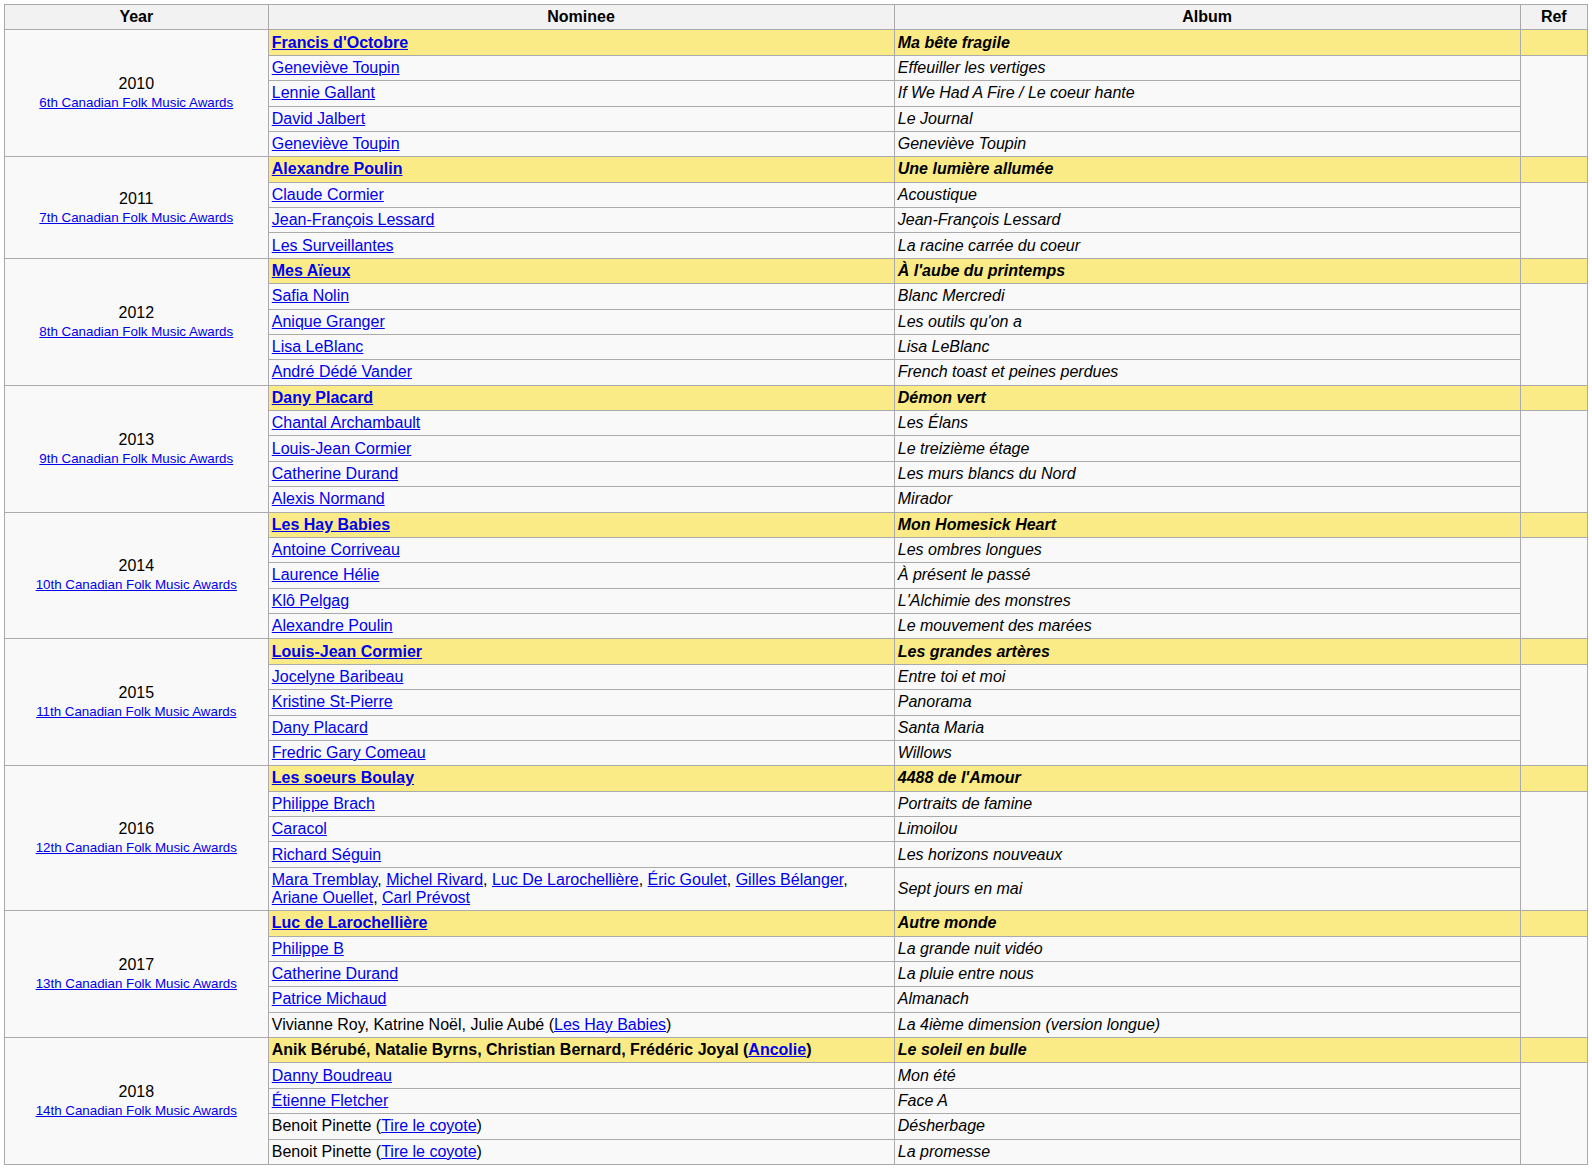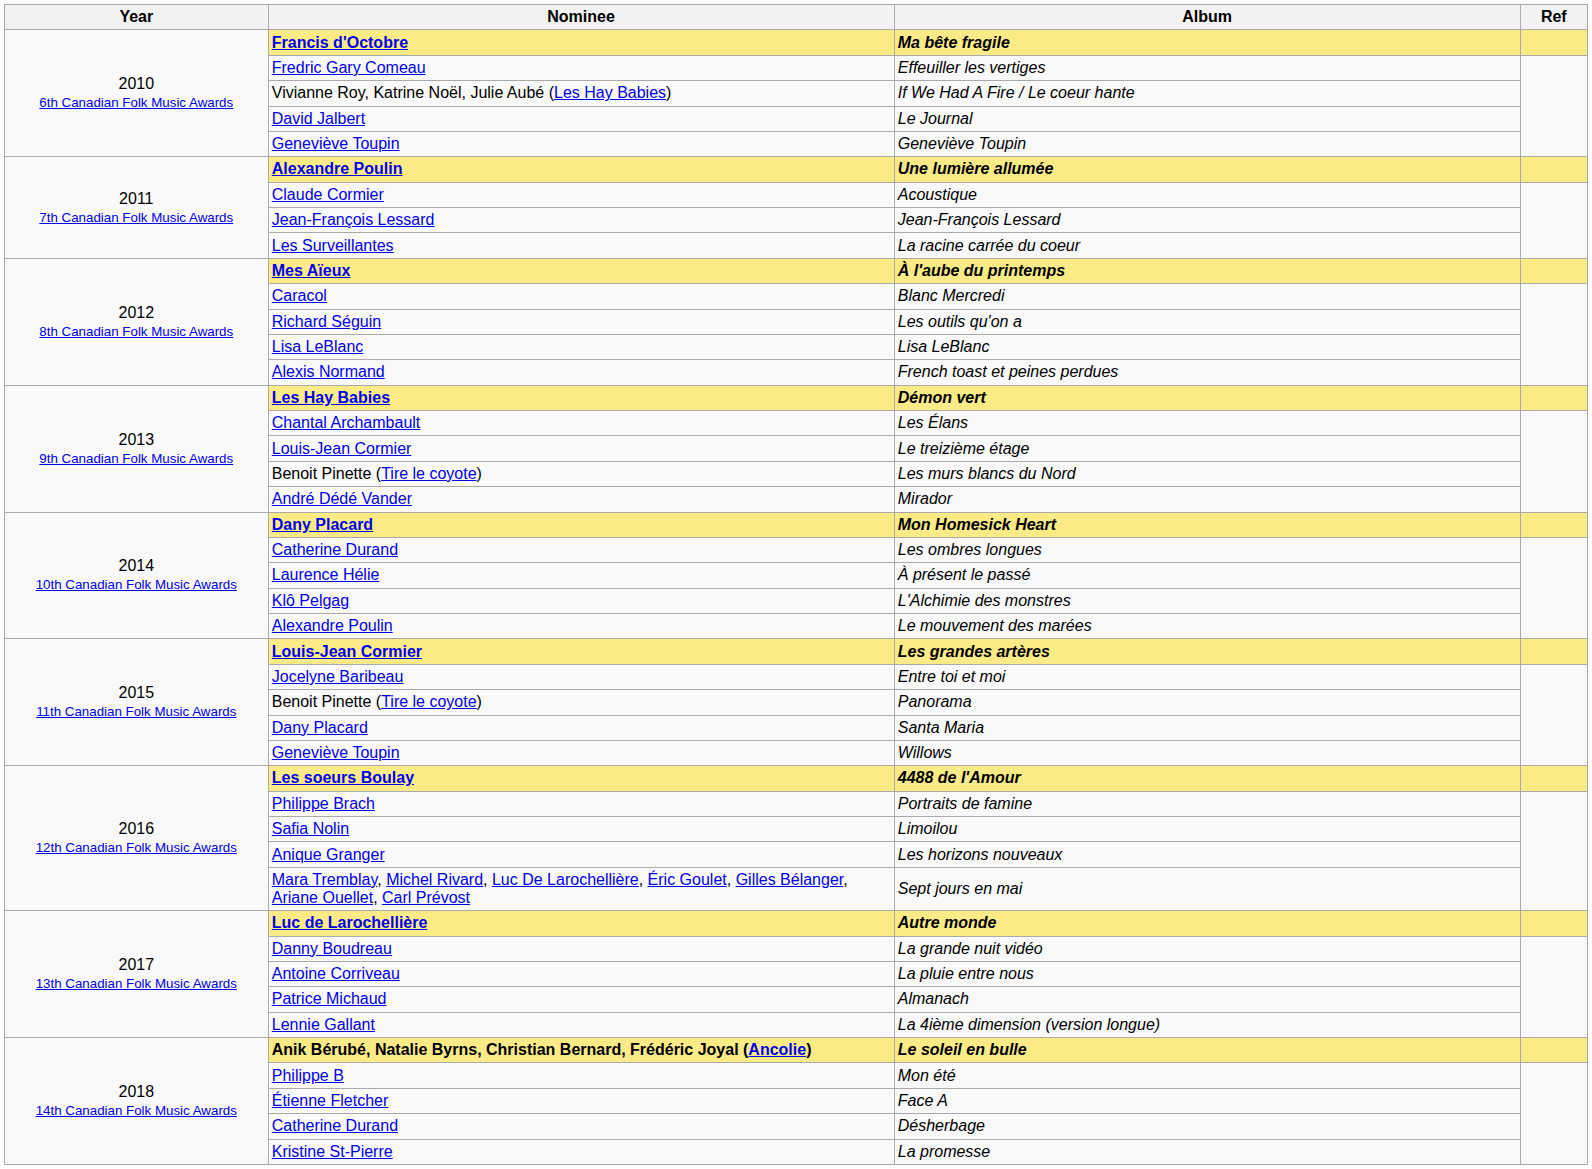Effeuiller les vertiges | Nominee: Geneviève Toupin -> Fredric Gary Comeau
If We Had A Fire / Le coeur hante | Nominee: Lennie Gallant -> Vivianne Roy, Katrine Noël, Julie Aubé (Les Hay Babies)
Blanc Mercredi | Nominee: Safia Nolin -> Caracol
Les outils qu'on a | Nominee: Anique Granger -> Richard Séguin
French toast et peines perdues | Nominee: André Dédé Vander -> Alexis Normand
Démon vert | Nominee: Dany Placard -> Les Hay Babies
Les murs blancs du Nord | Nominee: Catherine Durand -> Benoit Pinette (Tire le coyote)
Mirador | Nominee: Alexis Normand -> André Dédé Vander
Mon Homesick Heart | Nominee: Les Hay Babies -> Dany Placard
Les ombres longues | Nominee: Antoine Corriveau -> Catherine Durand
Panorama | Nominee: Kristine St-Pierre -> Benoit Pinette (Tire le coyote)
Willows | Nominee: Fredric Gary Comeau -> Geneviève Toupin
Limoilou | Nominee: Caracol -> Safia Nolin
Les horizons nouveaux | Nominee: Richard Séguin -> Anique Granger
La grande nuit vidéo | Nominee: Philippe B -> Danny Boudreau
La pluie entre nous | Nominee: Catherine Durand -> Antoine Corriveau
La 4ième dimension (version longue) | Nominee: Vivianne Roy, Katrine Noël, Julie Aubé (Les Hay Babies) -> Lennie Gallant
Mon été | Nominee: Danny Boudreau -> Philippe B
Désherbage | Nominee: Benoit Pinette (Tire le coyote) -> Catherine Durand
La promesse | Nominee: Benoit Pinette (Tire le coyote) -> Kristine St-Pierre
